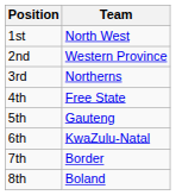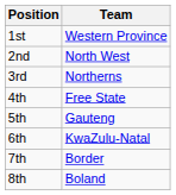1st | Team: North West -> Western Province
2nd | Team: Western Province -> North West
